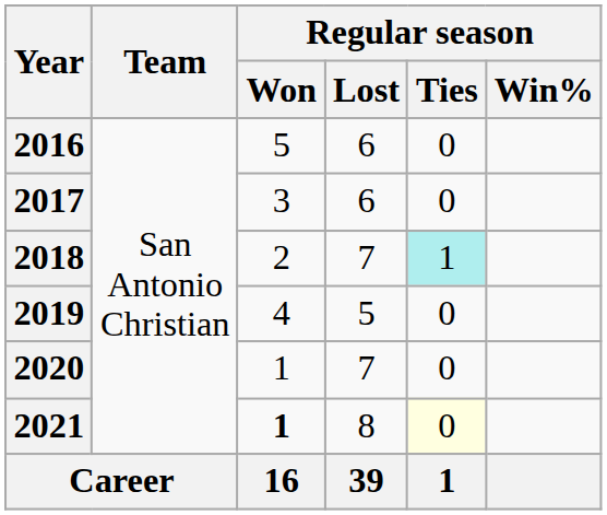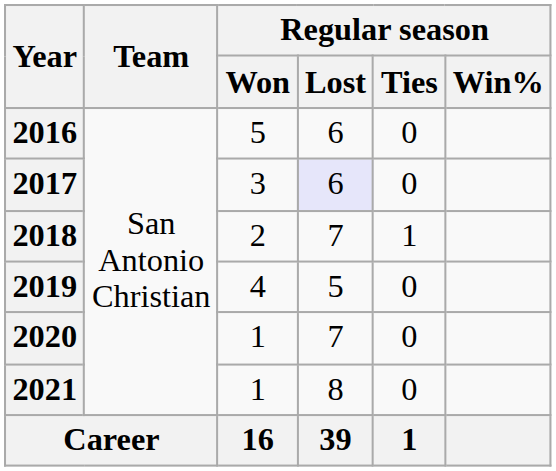2017 | Regular season / Lost: no background -> lavender background
2018 | Regular season / Ties: paleturquoise background -> no background
2021 | Regular season / Won: bold -> normal
2021 | Regular season / Ties: lightyellow background -> no background
